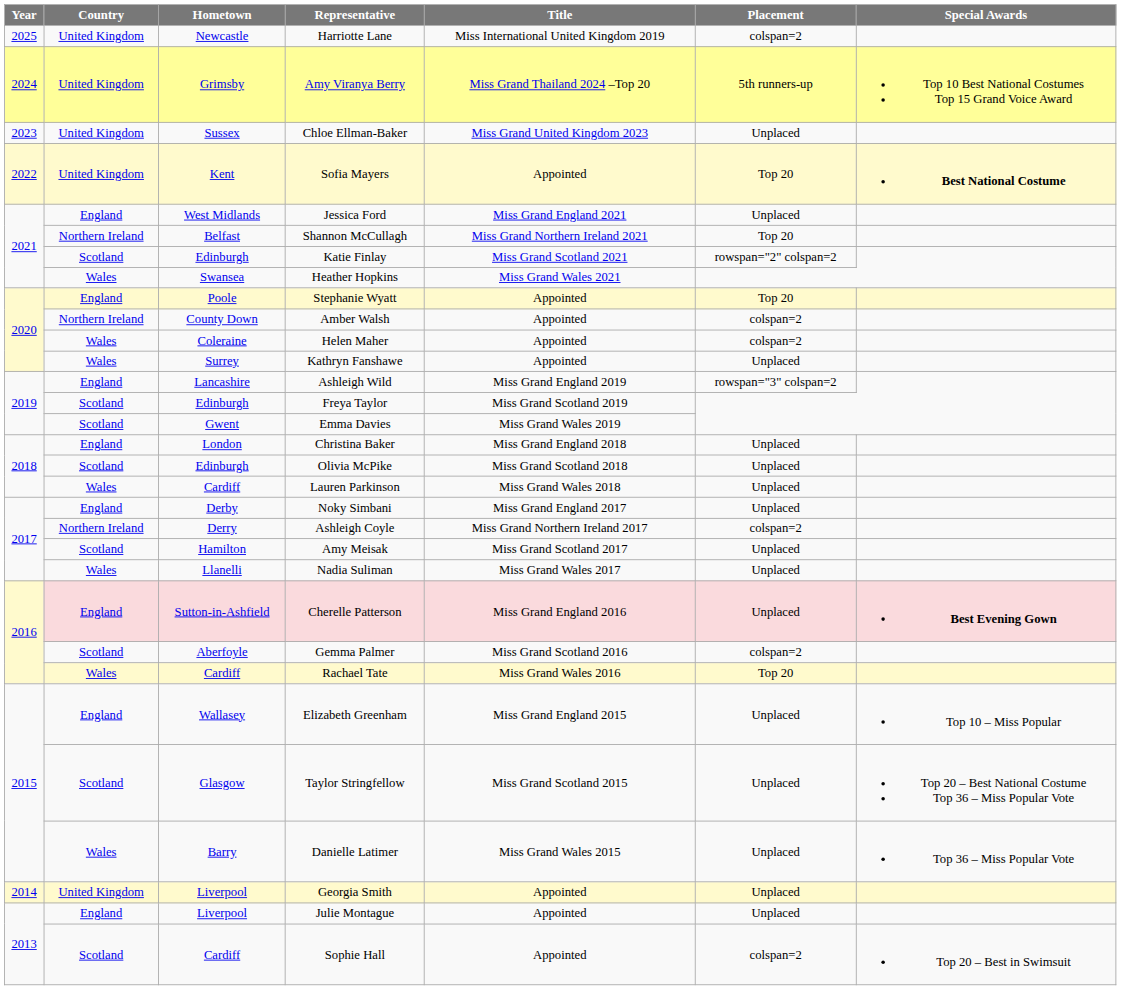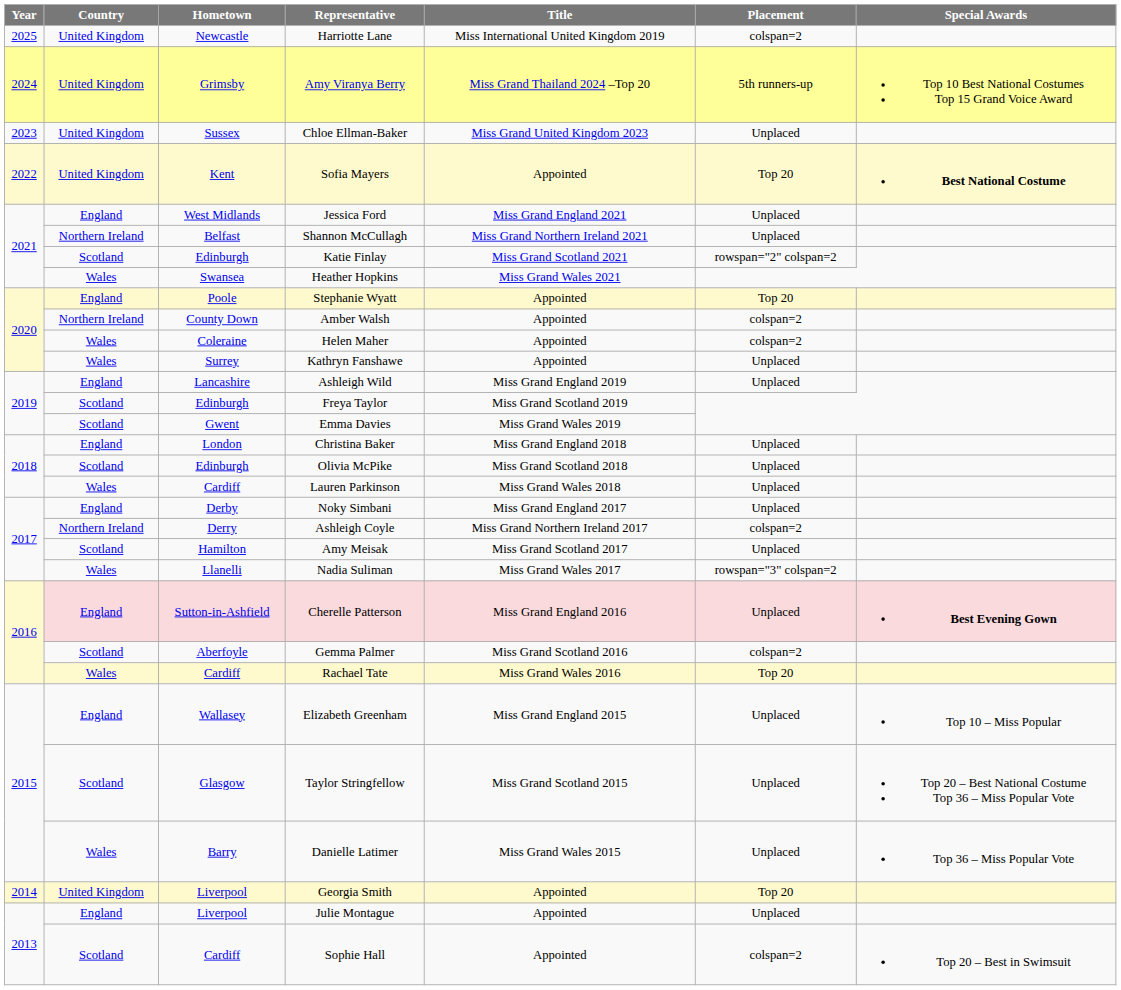Shannon McCullagh | Placement: Top 20 -> Unplaced
Ashleigh Wild | Placement: rowspan="3" colspan=2 -> Unplaced
Nadia Suliman | Placement: Unplaced -> rowspan="3" colspan=2
Georgia Smith | Placement: Unplaced -> Top 20
